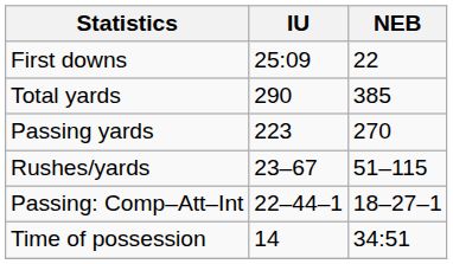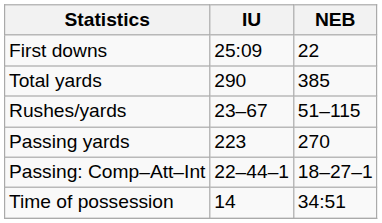rows swapped: Rushes/yards <-> Passing yards
